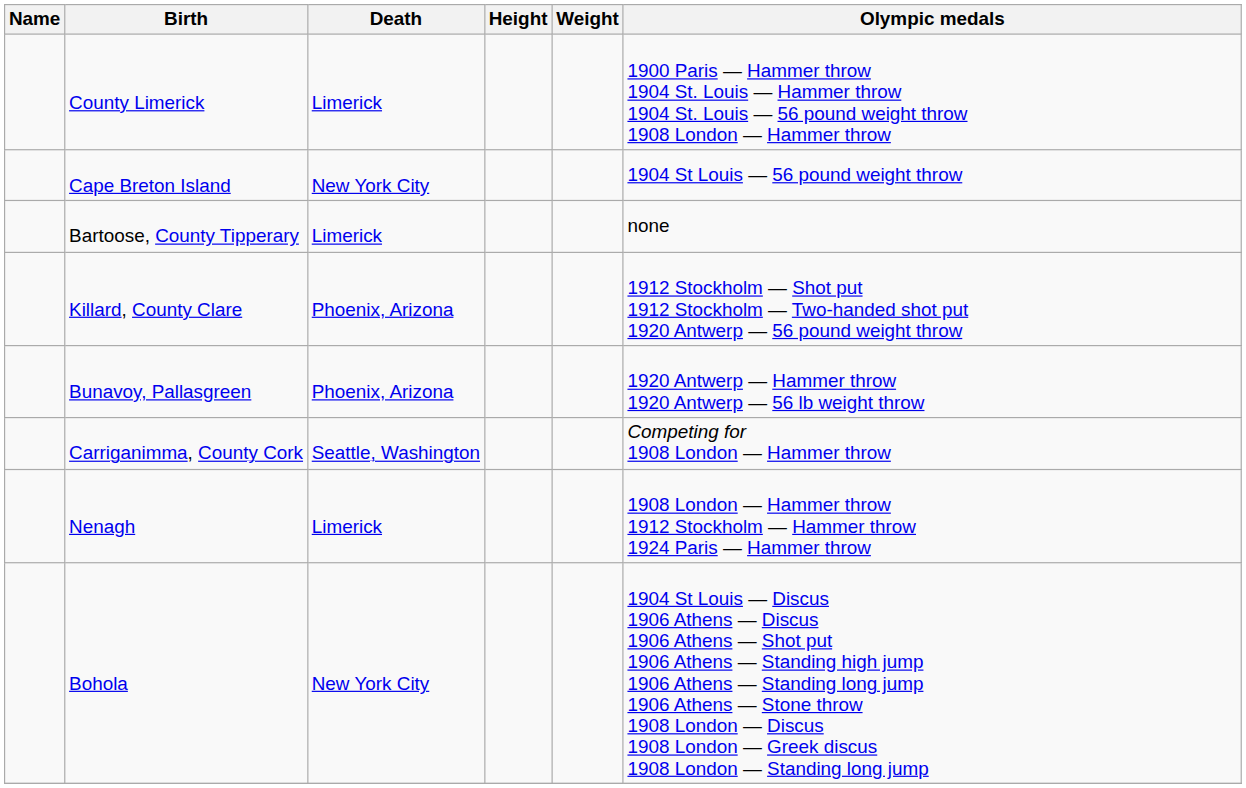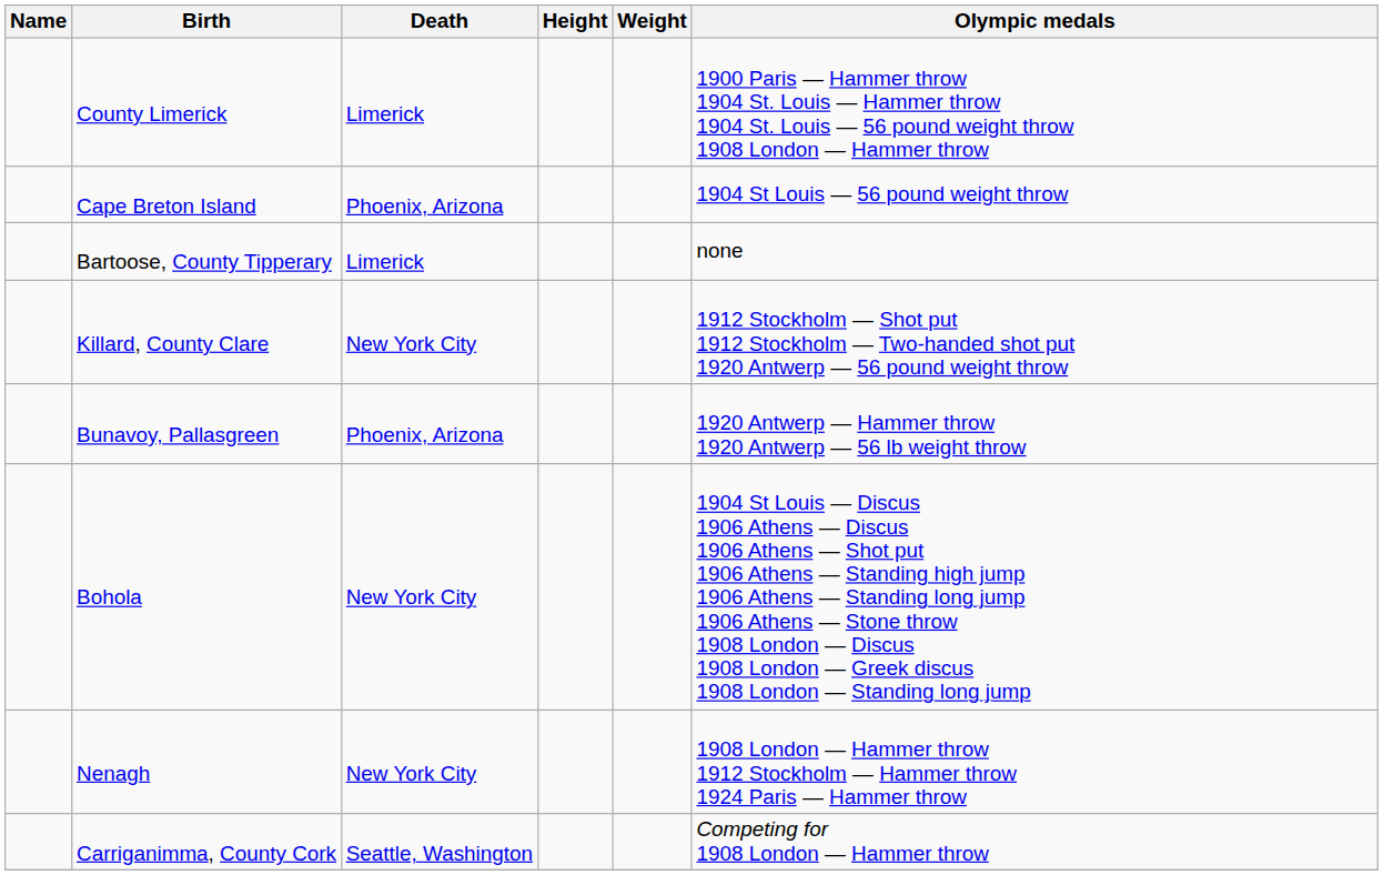Cape Breton Island | Death: New York City -> Phoenix, Arizona
Killard, County Clare | Death: Phoenix, Arizona -> New York City
rows swapped: Bohola <-> Carriganimma, County Cork
Nenagh | Death: Limerick -> New York City
